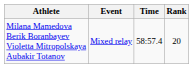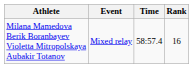row 2 | Rank: 20 -> 16
